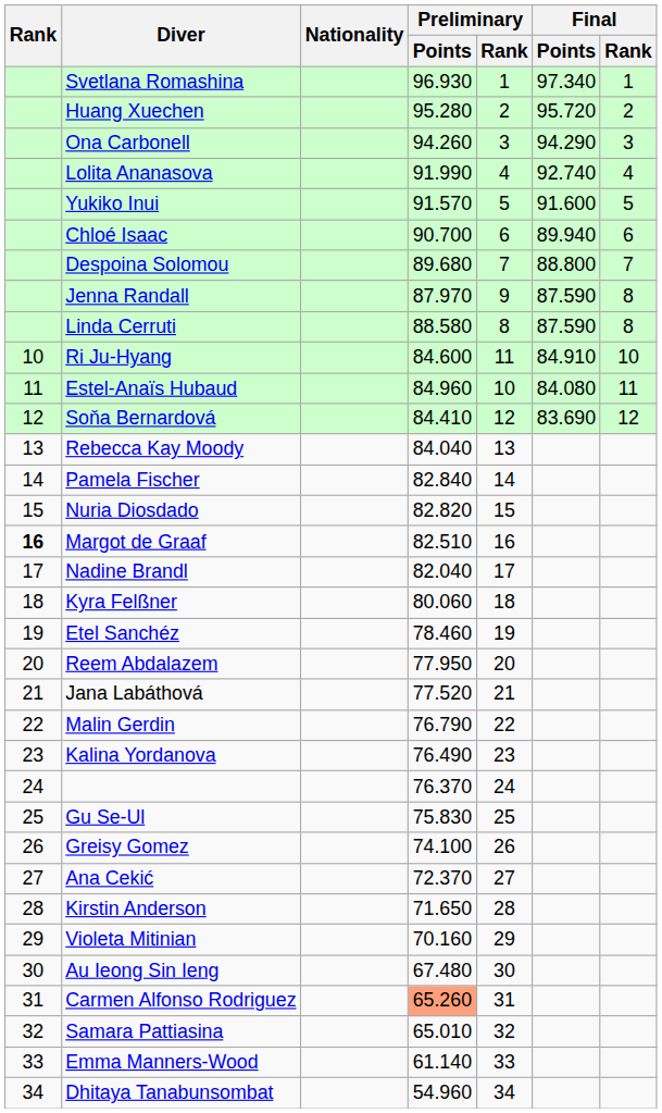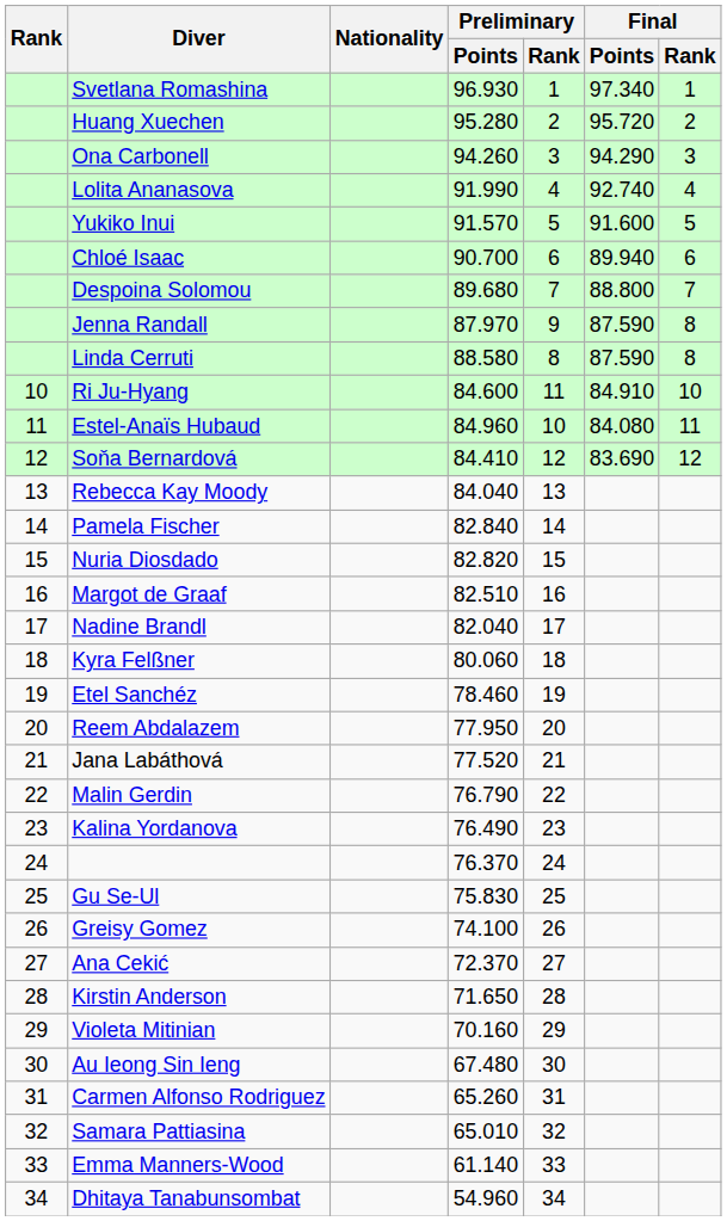Margot de Graaf | Rank: bold -> normal
Carmen Alfonso Rodriguez | Preliminary / Points: lightsalmon background -> no background
